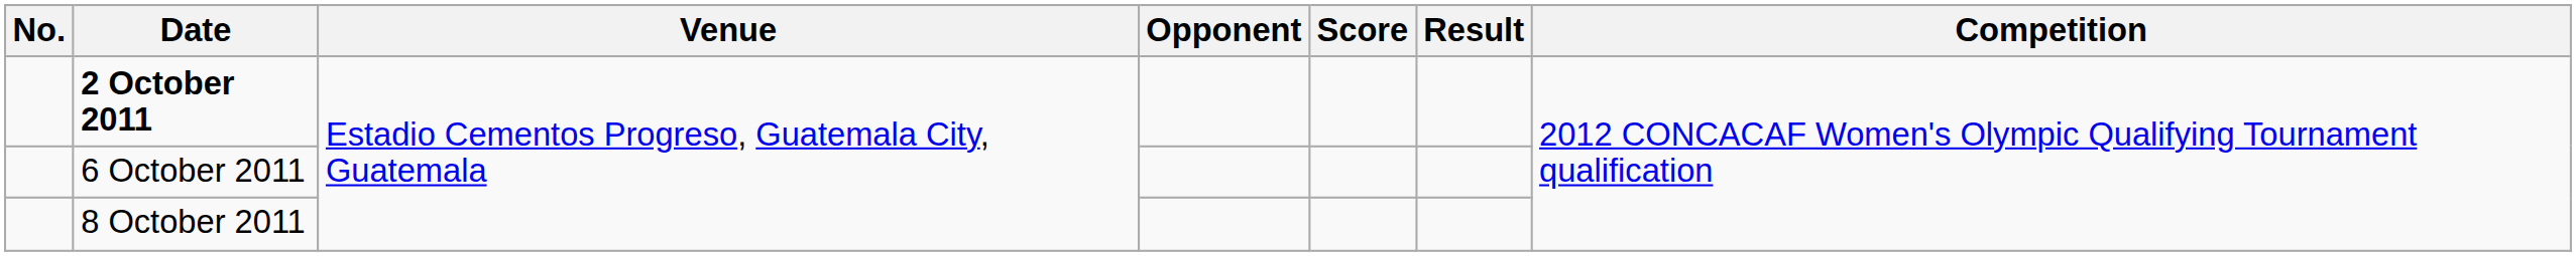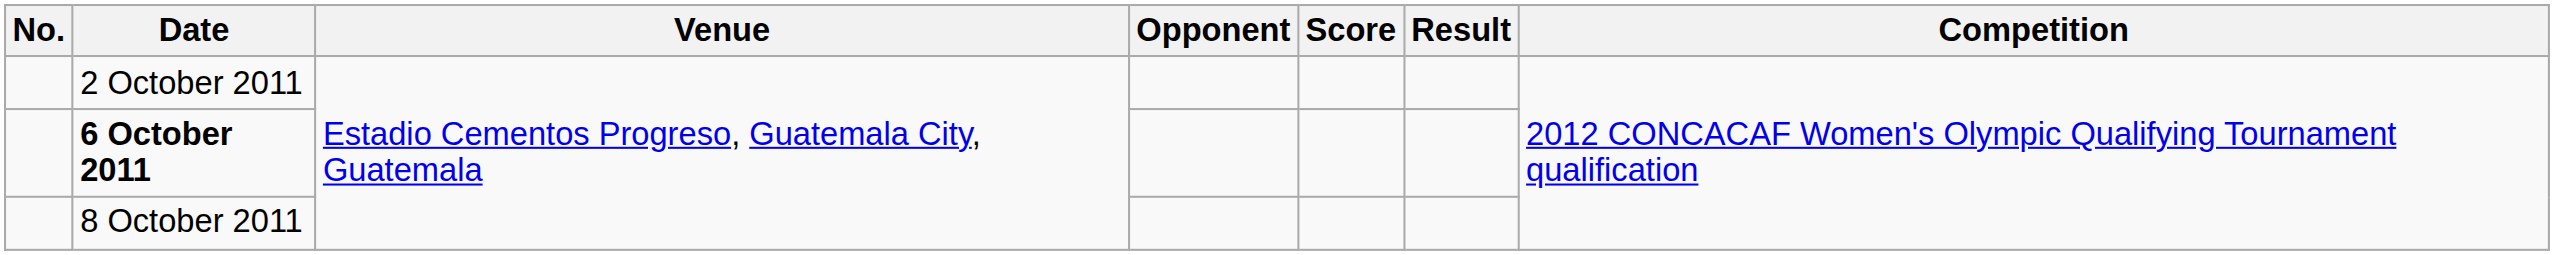2 October 2011 | Date: bold -> normal
6 October 2011 | Date: normal -> bold
